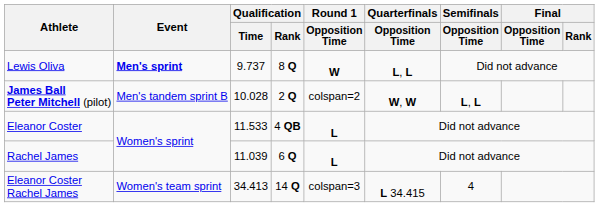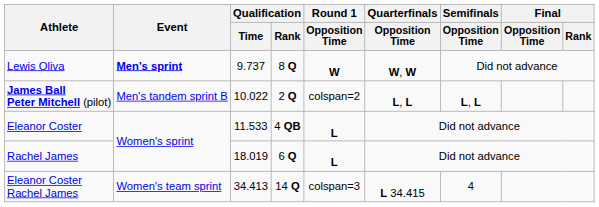Lewis Oliva | Quarterfinals / Opposition Time: L, L -> W, W
James Ball Peter Mitchell (pilot) | Qualification / Time: 10.028 -> 10.022
James Ball Peter Mitchell (pilot) | Quarterfinals / Opposition Time: W, W -> L, L
Rachel James | Qualification / Time: 11.039 -> 18.019
